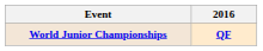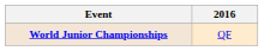World Junior Championships | 2016: bold -> normal
